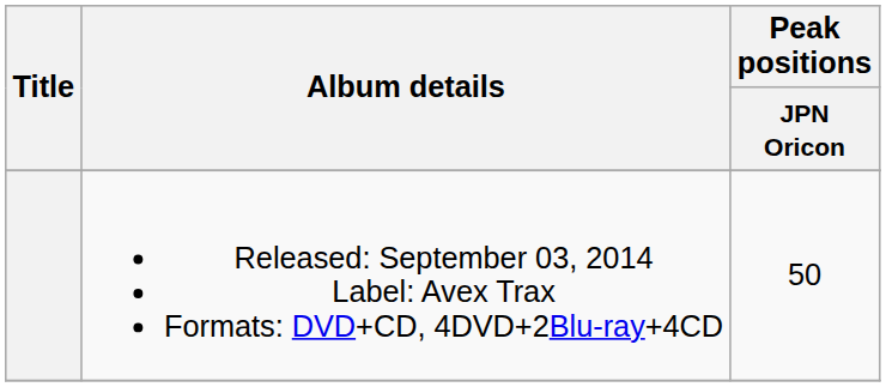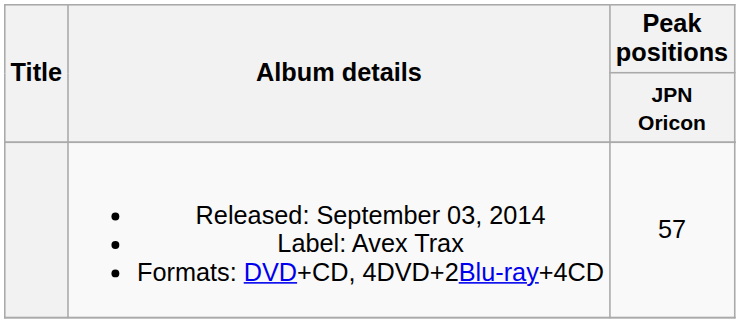row 3 | Peak positions / JPN Oricon: 50 -> 57
